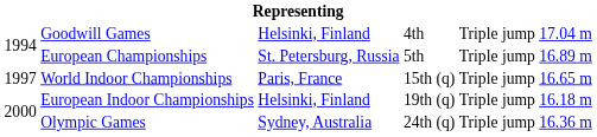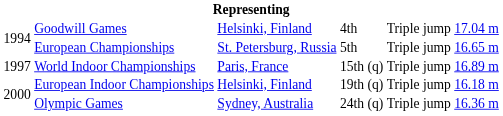European Championships | column 6: 16.89 m -> 16.65 m
World Indoor Championships | column 6: 16.65 m -> 16.89 m
